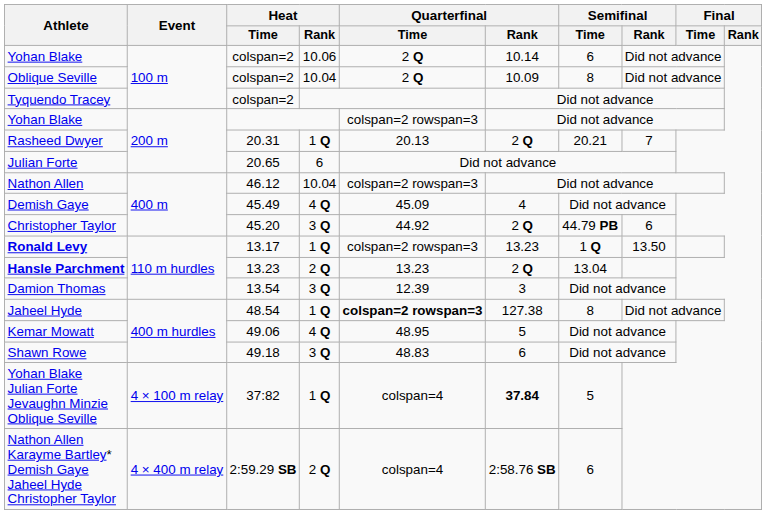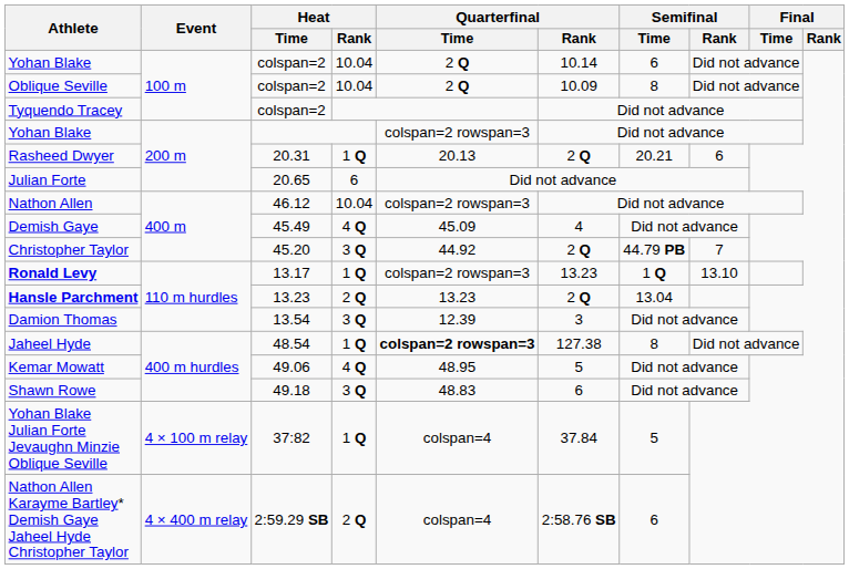Yohan Blake / colspan=2 | Heat / Rank: 10.06 -> 10.04
Rasheed Dwyer | Semifinal / Rank: 7 -> 6
Christopher Taylor | Semifinal / Rank: 6 -> 7
Ronald Levy | Semifinal / Rank: 13.50 -> 13.10
Yohan Blake Julian Forte Jevaughn Minzie Oblique Seville | Quarterfinal / Rank: bold -> normal
